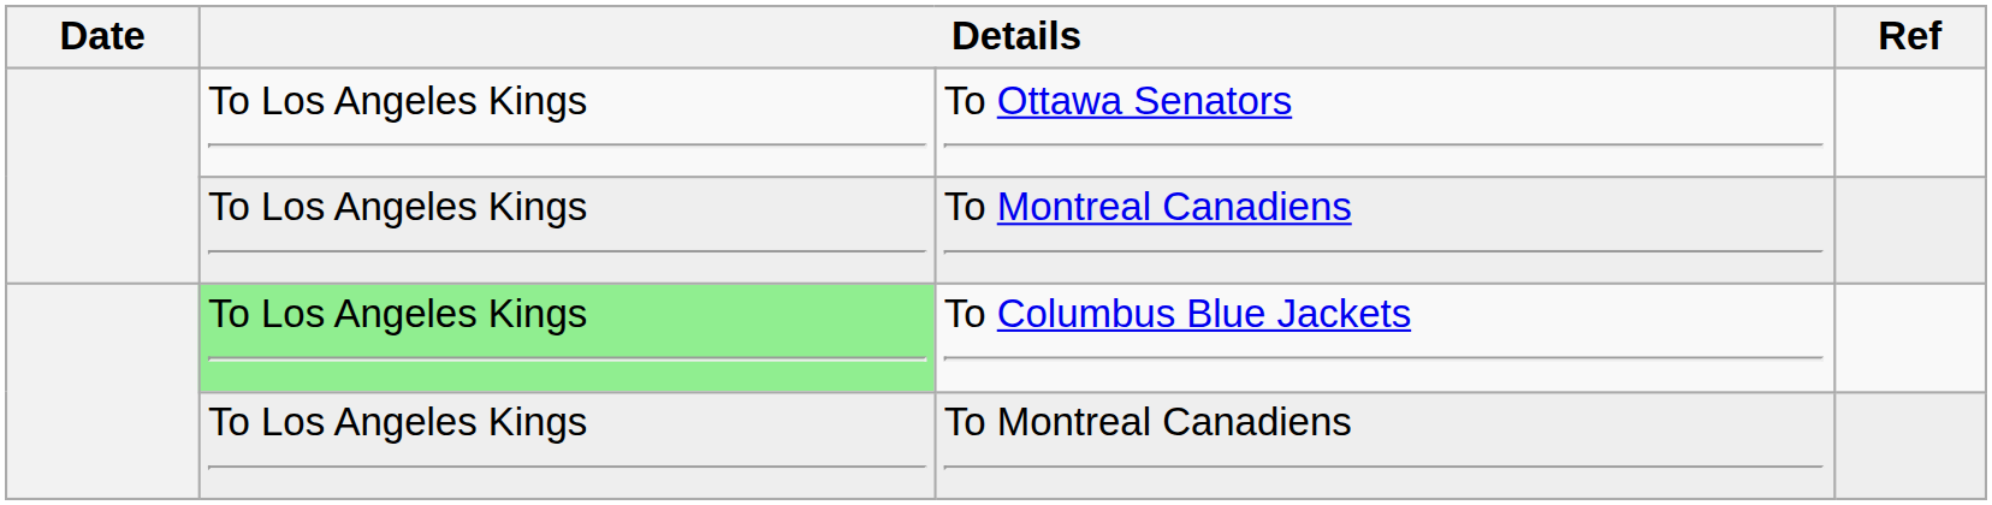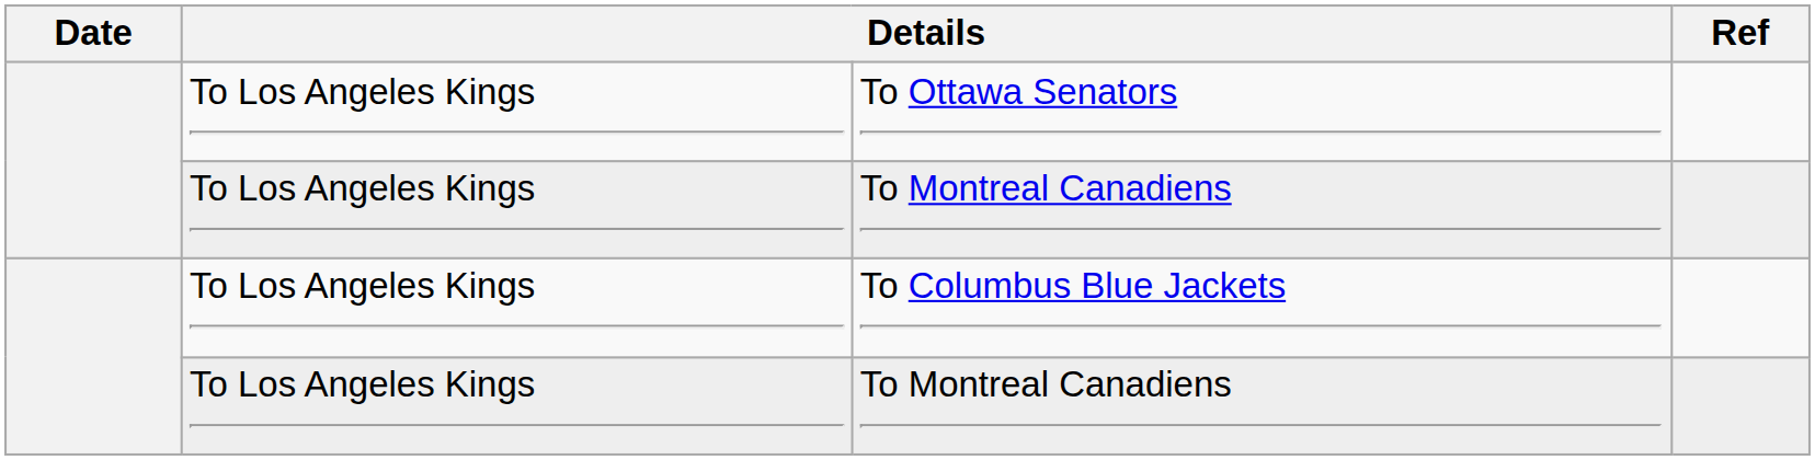To Columbus Blue Jackets | column 2: lightgreen background -> no background
